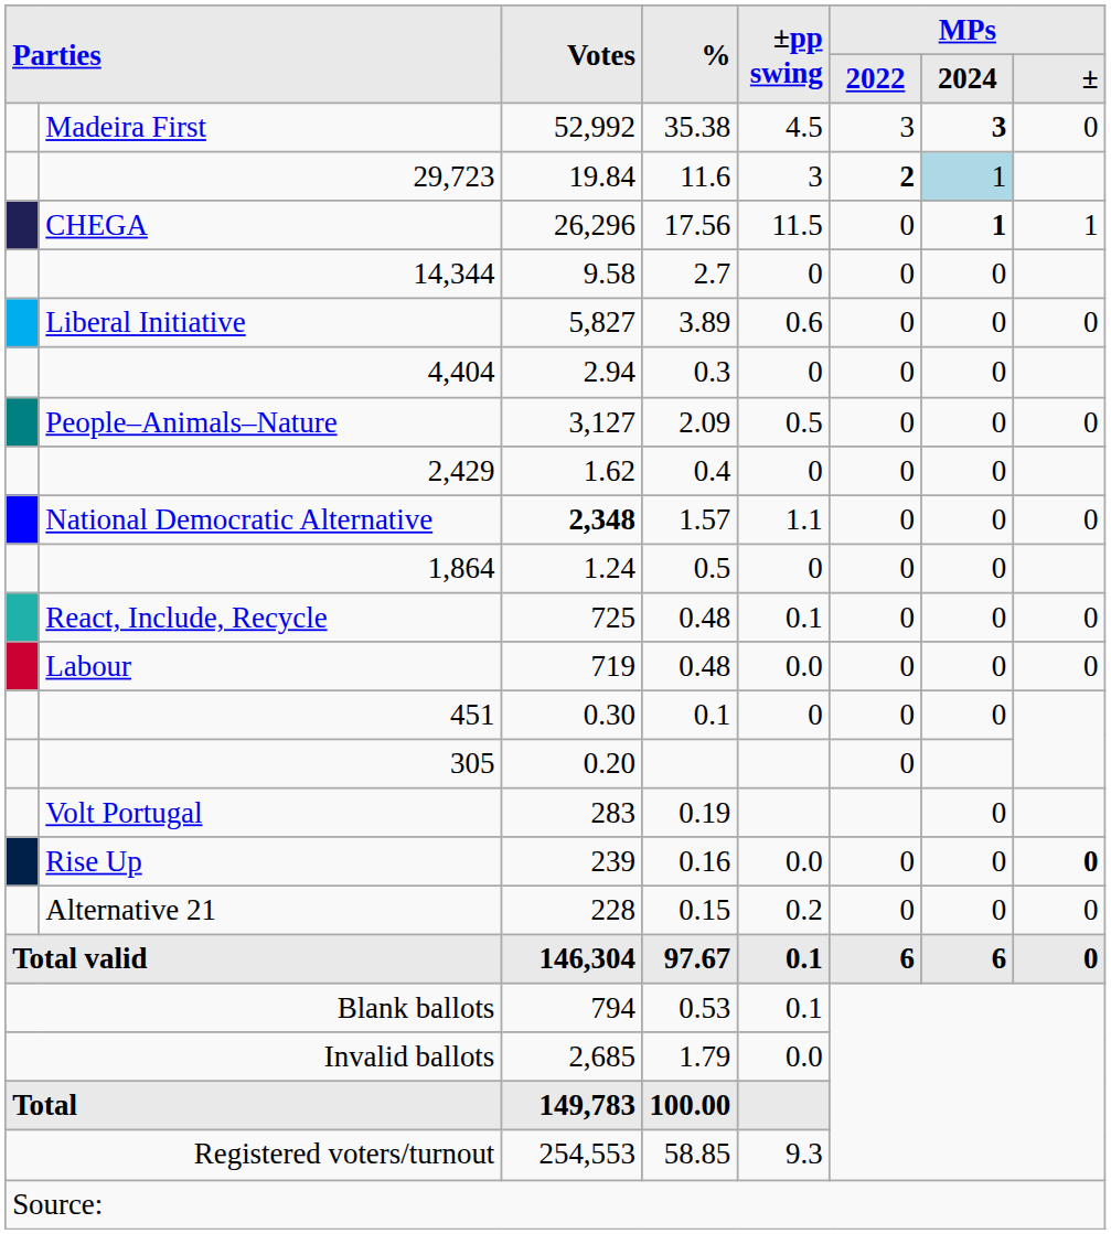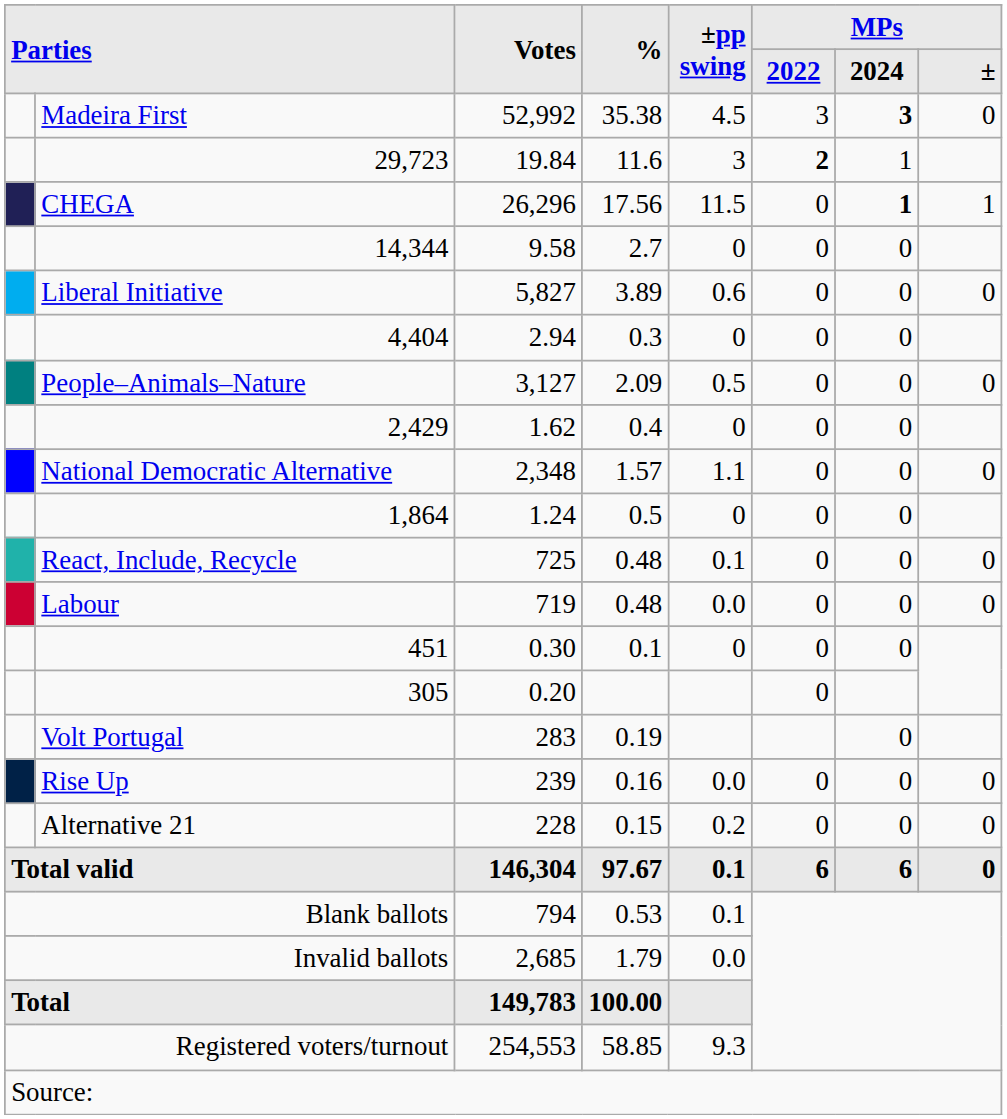29,723 | MPs / 2024: lightblue background -> no background
National Democratic Alternative | Votes: bold -> normal
Rise Up | MPs / ±: bold -> normal
